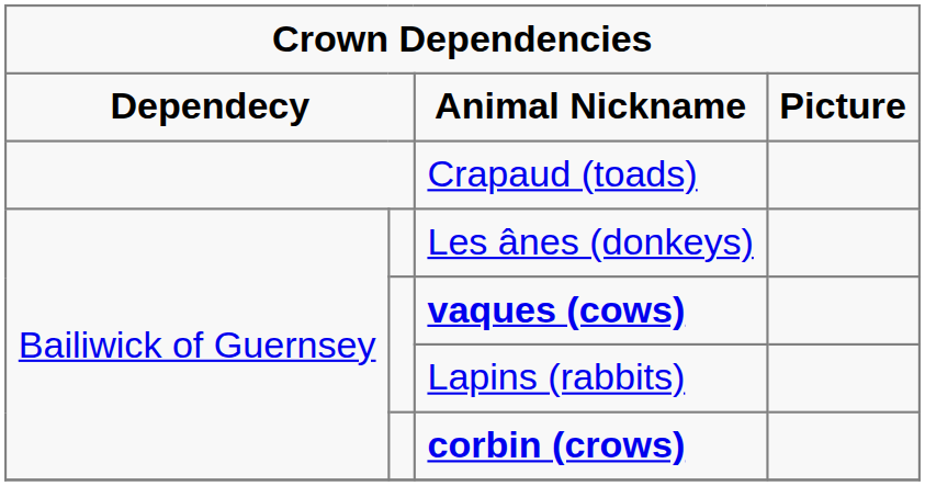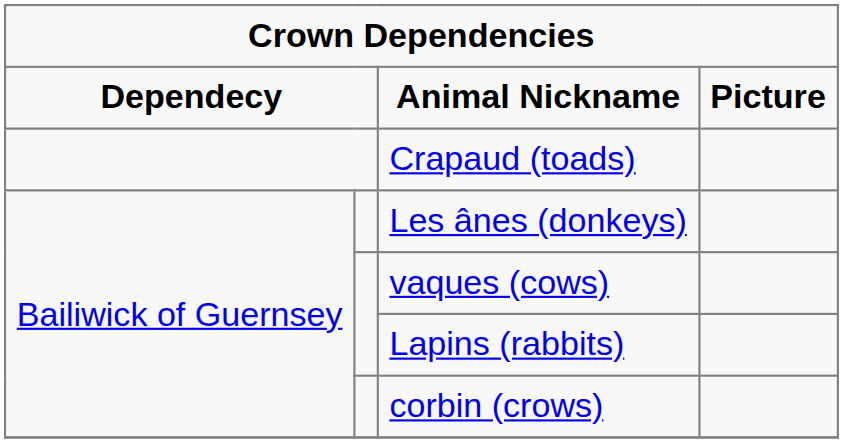vaques (cows) | Animal Nickname: bold -> normal
corbin (crows) | Animal Nickname: bold -> normal
